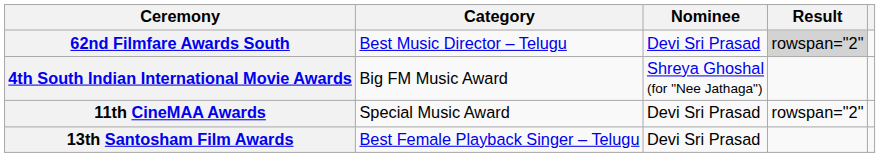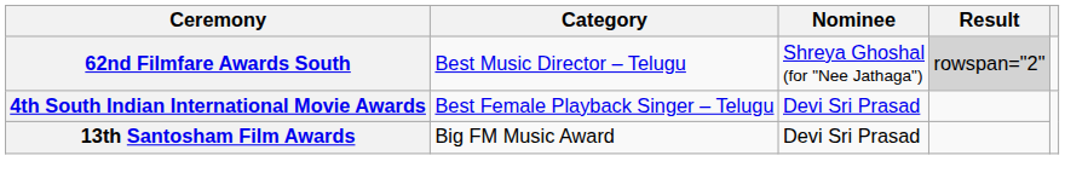62nd Filmfare Awards South | Nominee: Devi Sri Prasad -> Shreya Ghoshal (for "Nee Jathaga")
4th South Indian International Movie Awards | Category: Big FM Music Award -> Best Female Playback Singer – Telugu
4th South Indian International Movie Awards | Nominee: Shreya Ghoshal (for "Nee Jathaga") -> Devi Sri Prasad
- row: 11th CineMAA Awards | Special Music Award | Devi Sri Prasad | rowspan="2"
13th Santosham Film Awards | Category: Best Female Playback Singer – Telugu -> Big FM Music Award
